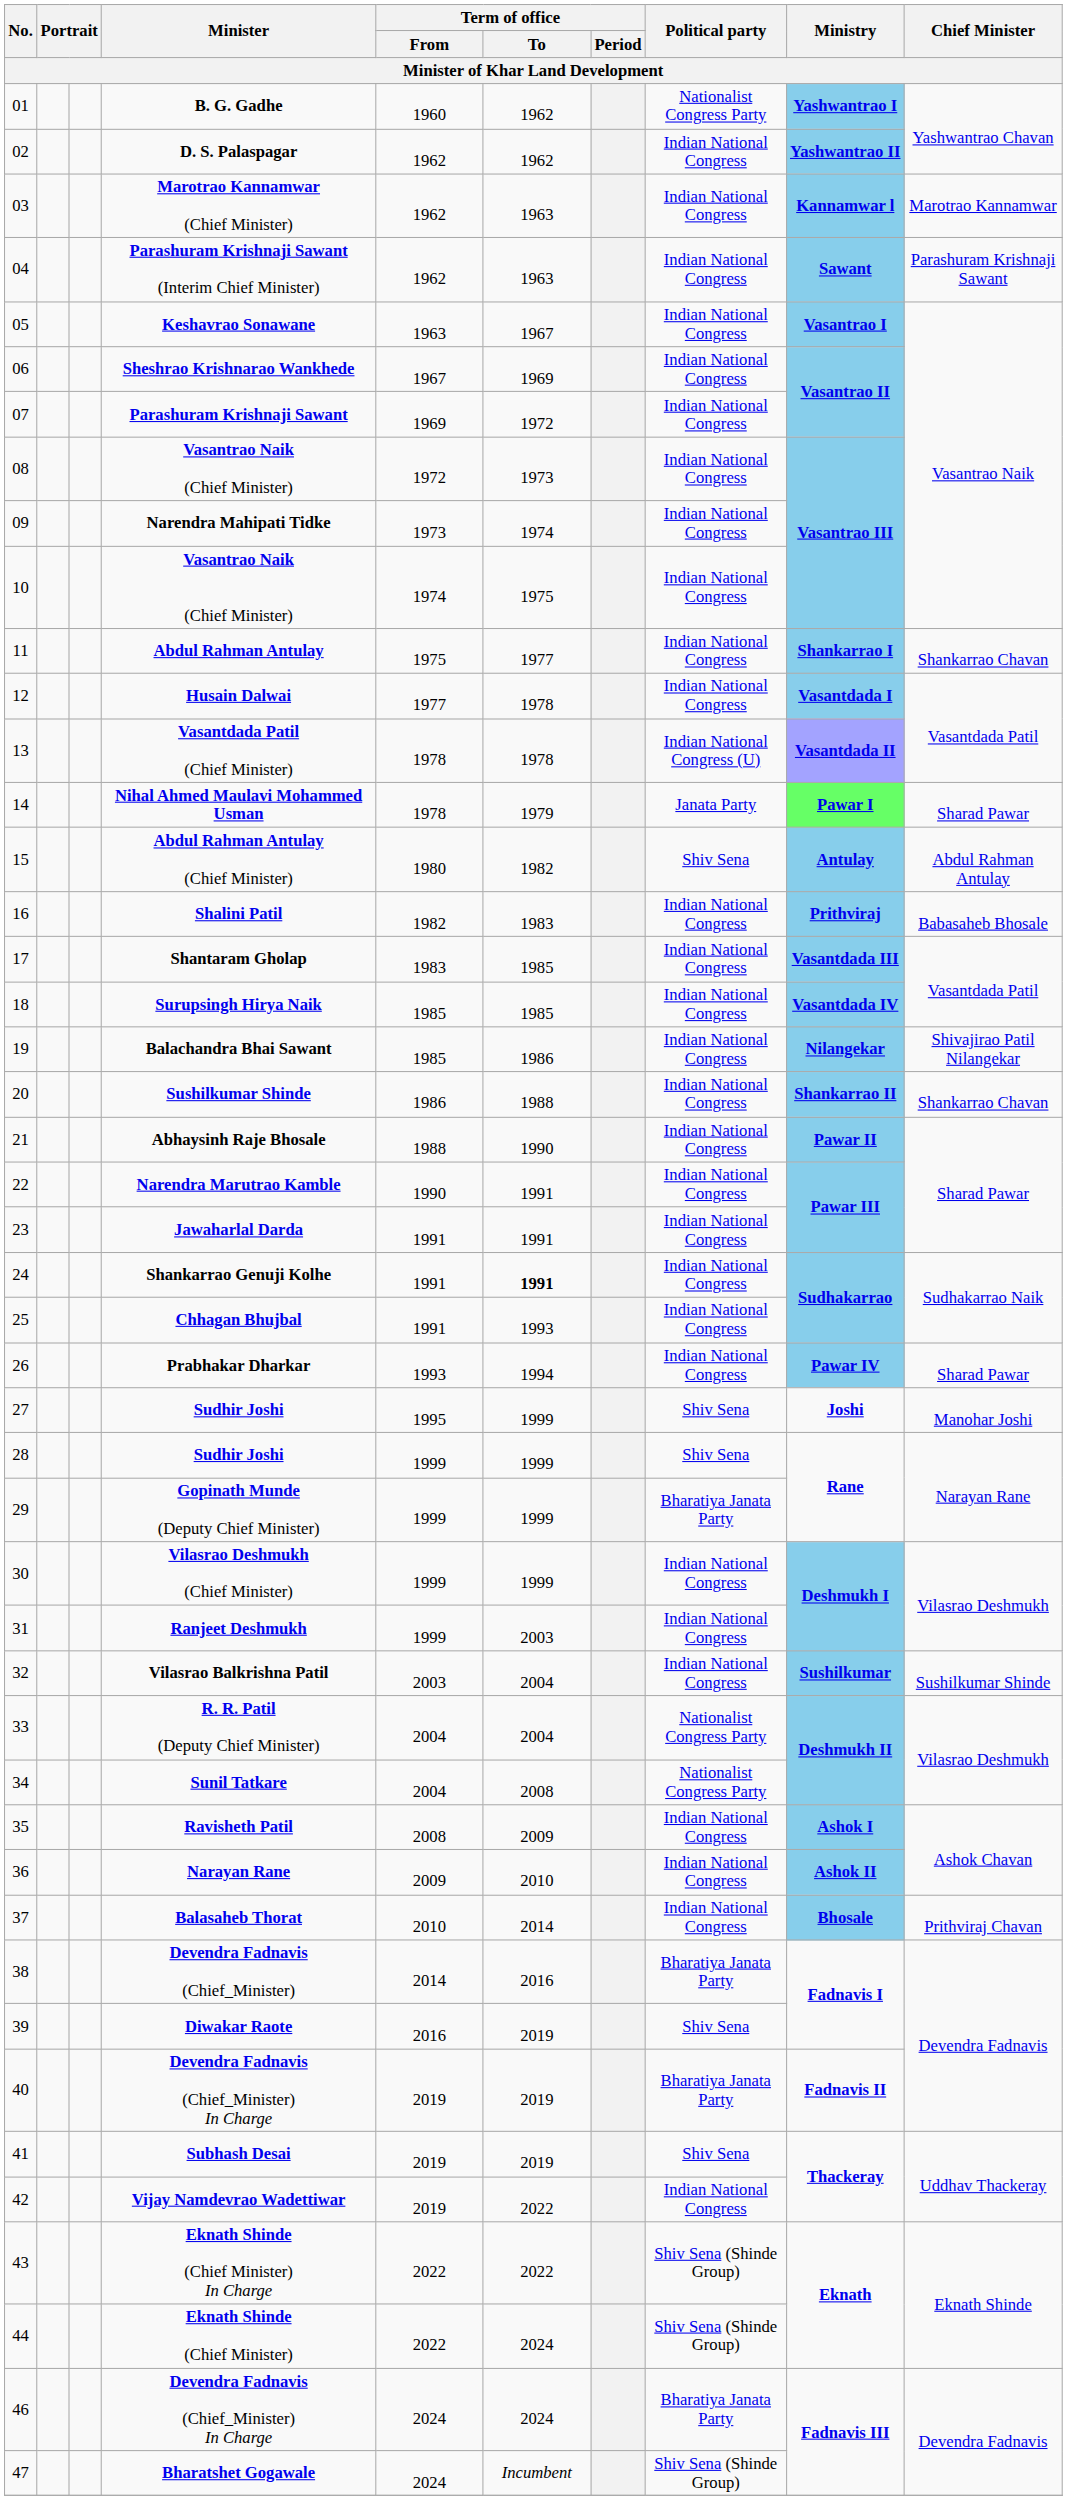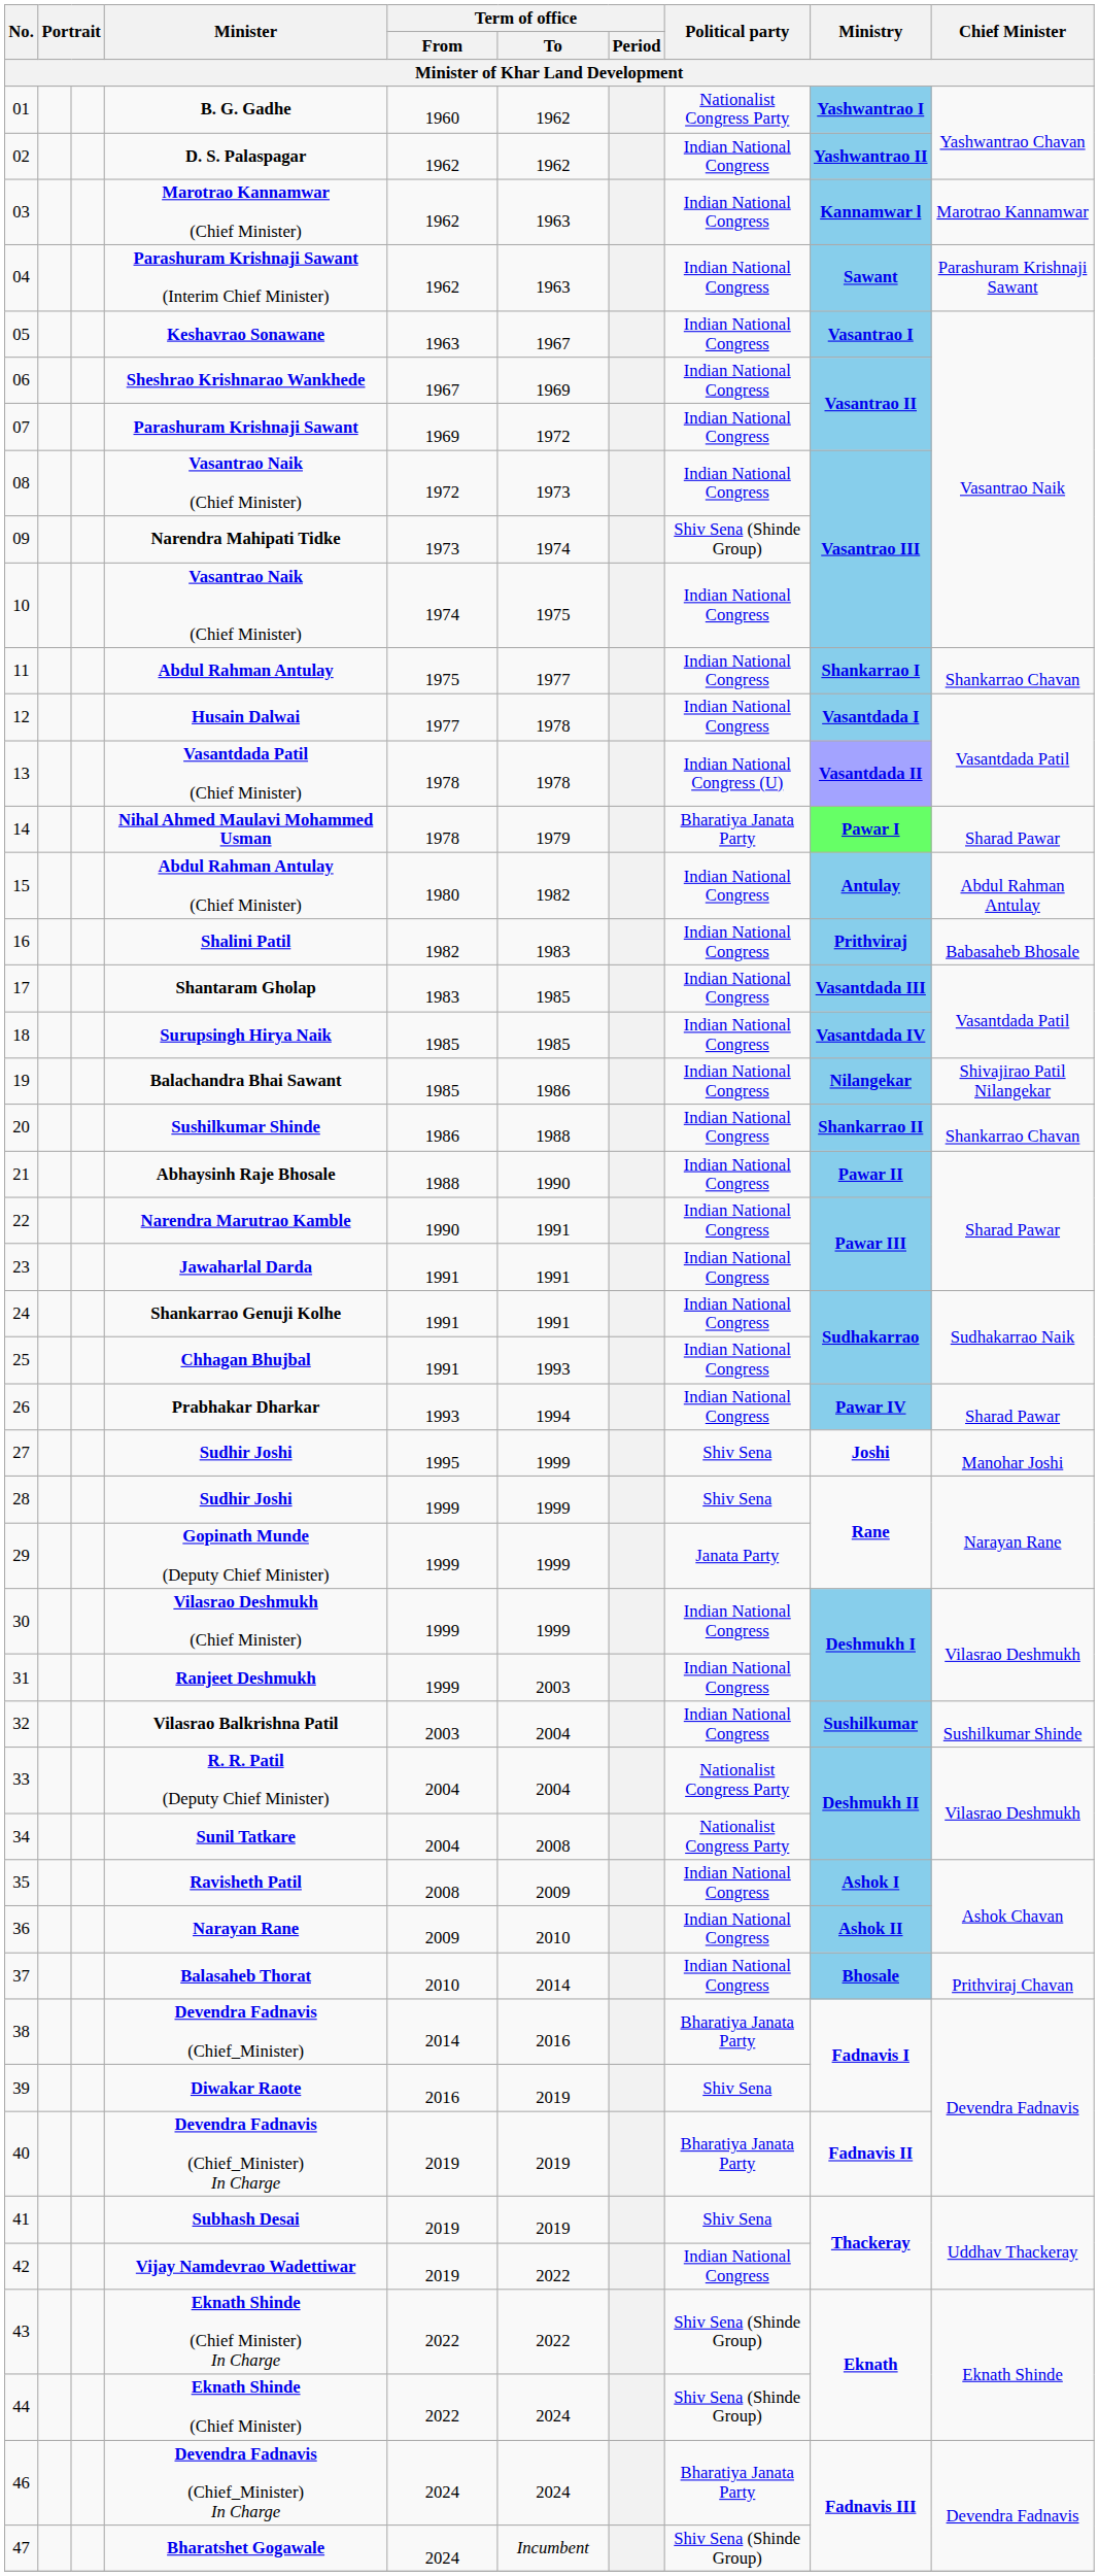Narendra Mahipati Tidke | Political party: Indian National Congress -> Shiv Sena (Shinde Group)
Nihal Ahmed Maulavi Mohammed Usman | Political party: Janata Party -> Bharatiya Janata Party
Abdul Rahman Antulay (Chief Minister) | Political party: Shiv Sena -> Indian National Congress
Shankarrao Genuji Kolhe | Term of office / To: bold -> normal
Gopinath Munde (Deputy Chief Minister) | Political party: Bharatiya Janata Party -> Janata Party
